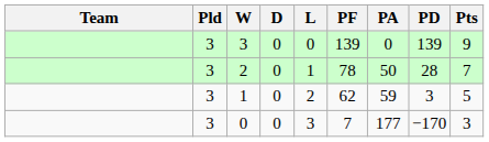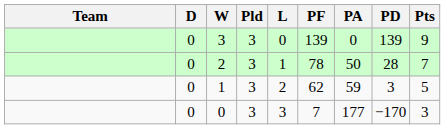columns swapped: Pld <-> D
